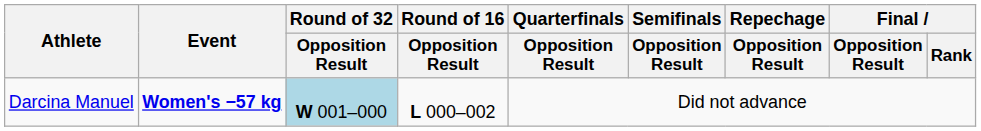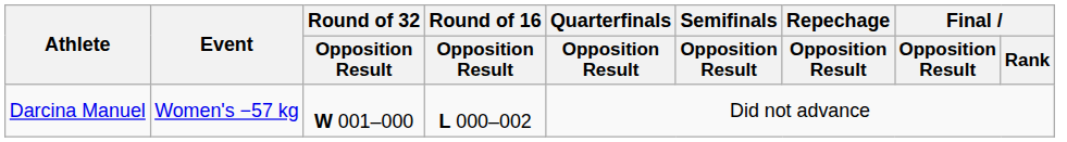Darcina Manuel | Event: bold -> normal
Darcina Manuel | Round of 32 / Opposition Result: lightblue background -> no background
